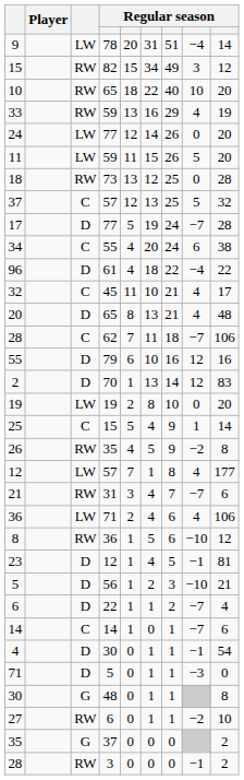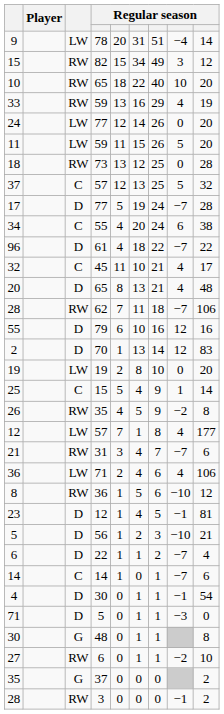96 | column 8: −4 -> −7
28 / 62 | column 3: C -> RW
